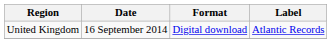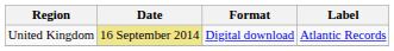United Kingdom | Date: no background -> khaki background
